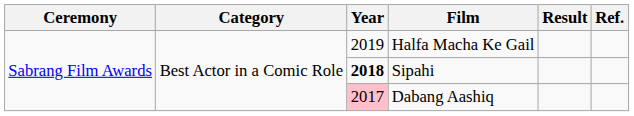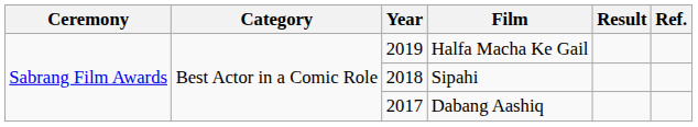Sipahi | Year: bold -> normal
Dabang Aashiq | Year: pink background -> no background
